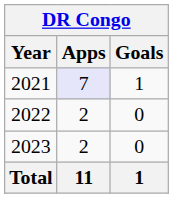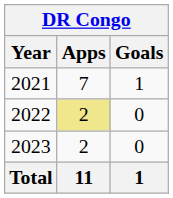2021 | Apps: lavender background -> no background
2022 | Apps: no background -> khaki background
